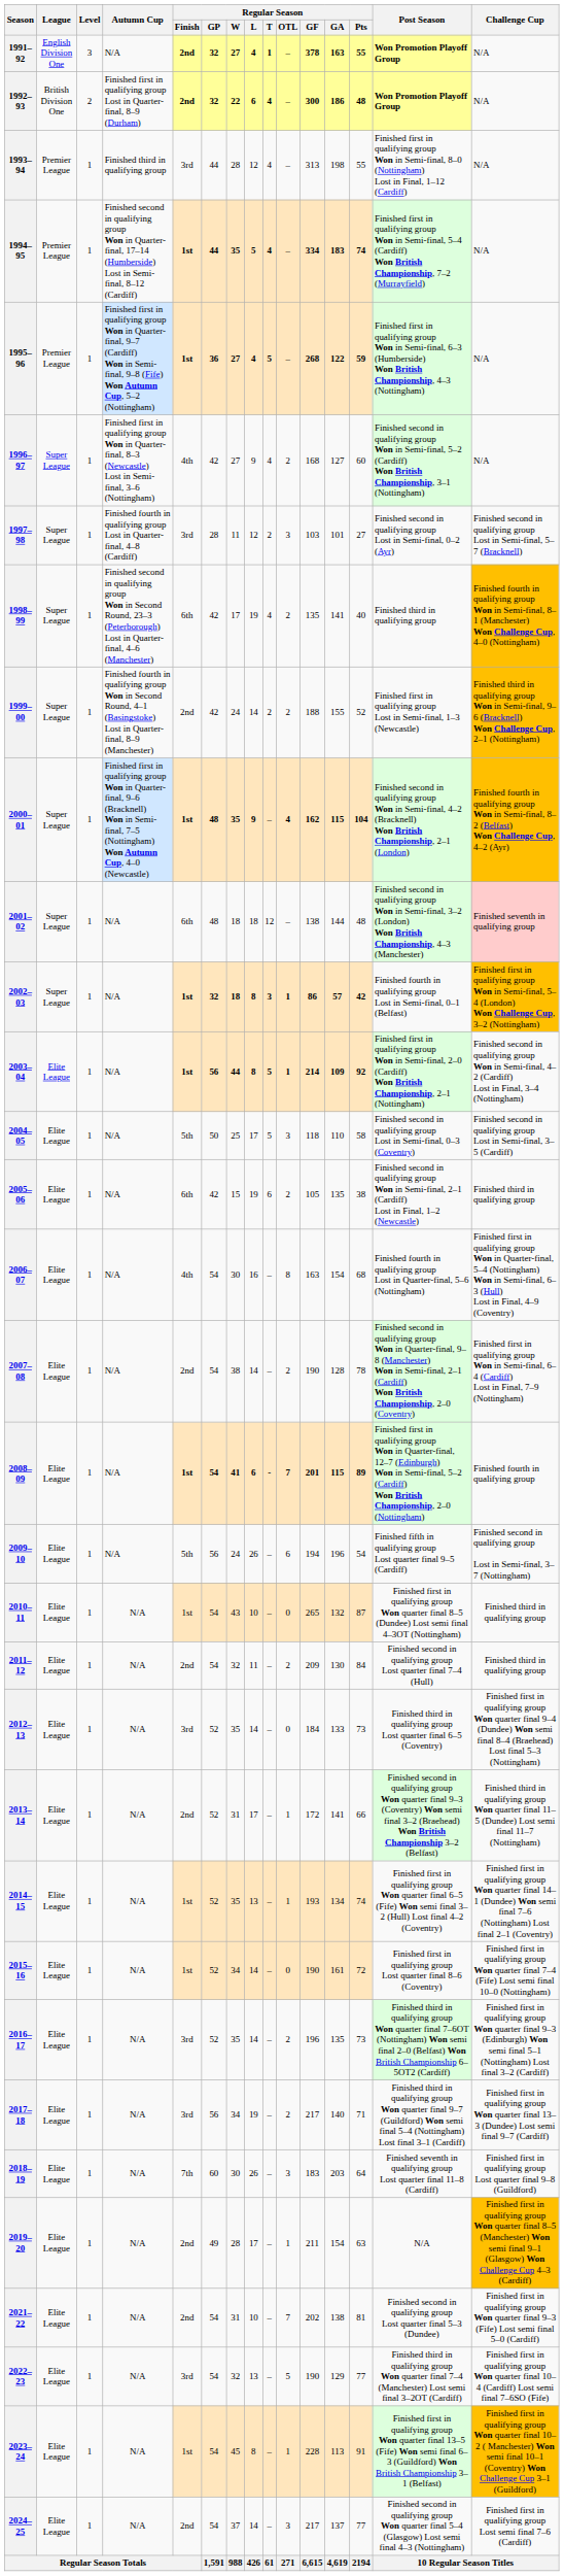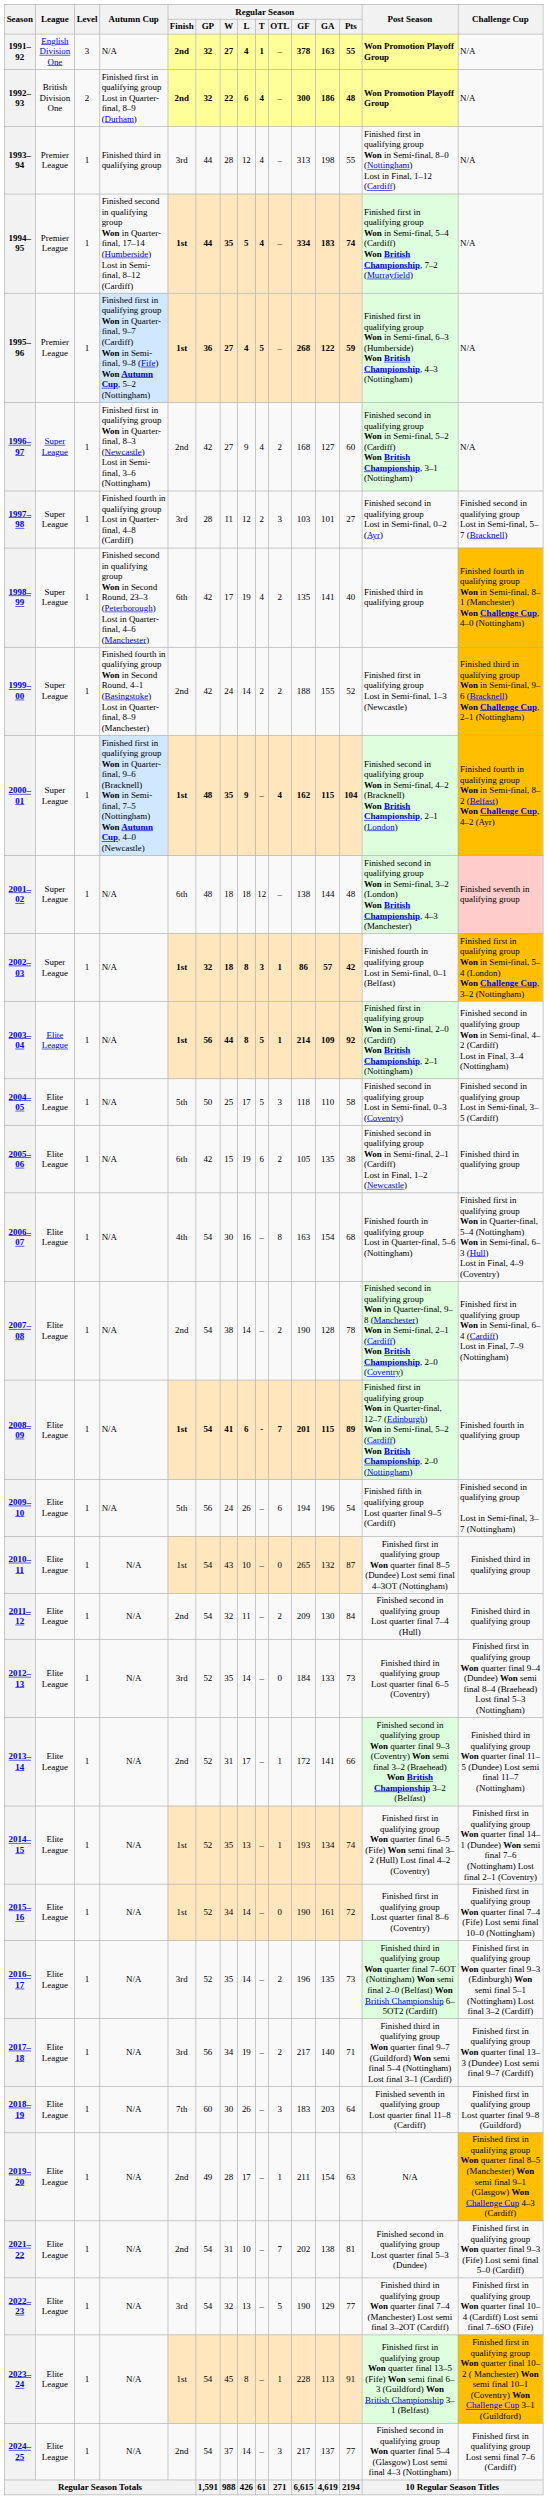1996–97 | Regular Season / Finish: 4th -> 2nd
